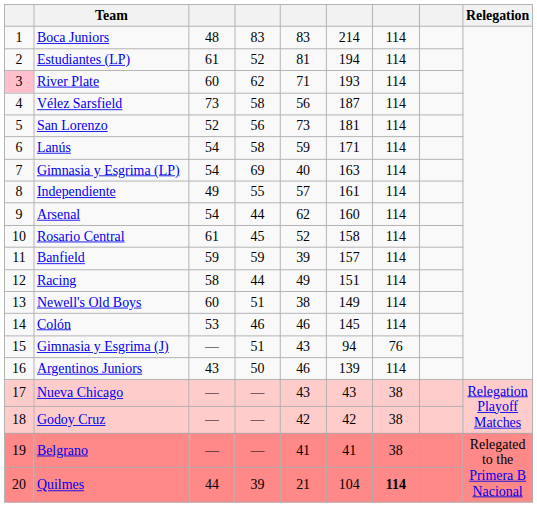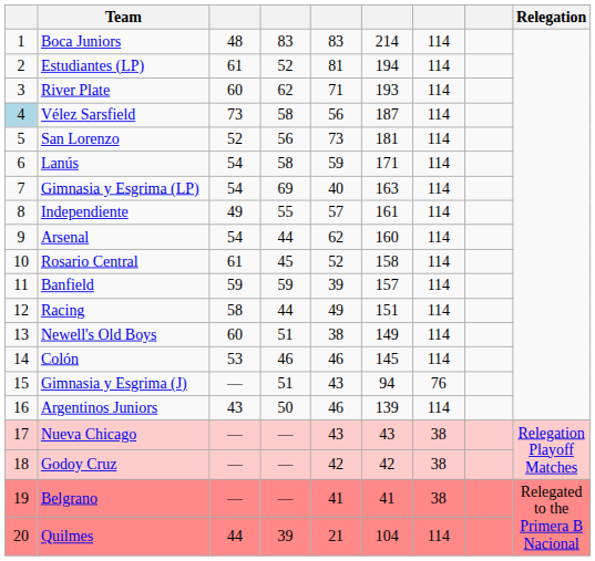River Plate | column 1: pink background -> no background
Vélez Sarsfield | column 1: no background -> lightblue background
Quilmes | column 7: bold -> normal
